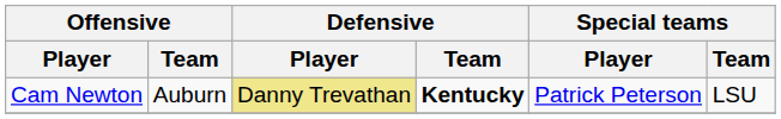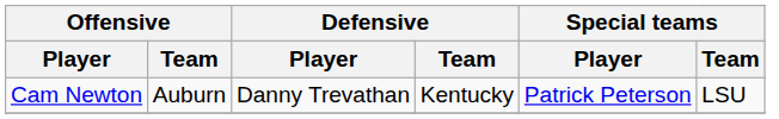Cam Newton | Defensive / Player: khaki background -> no background
Cam Newton | Defensive / Team: bold -> normal
